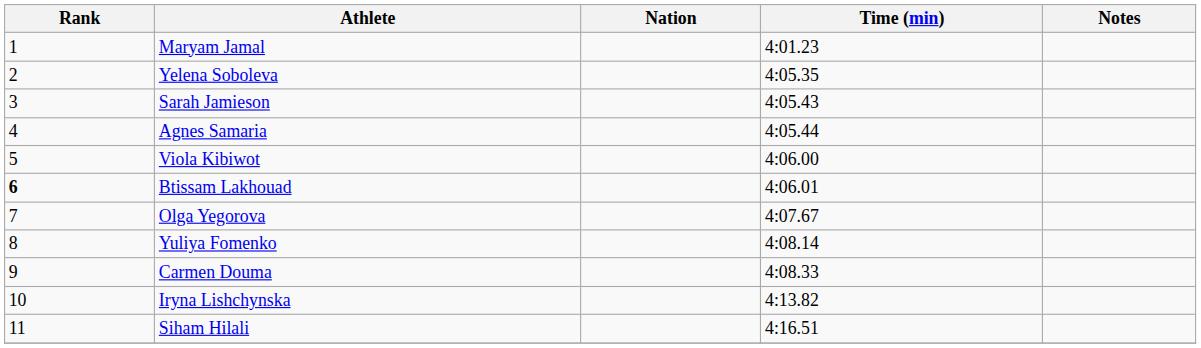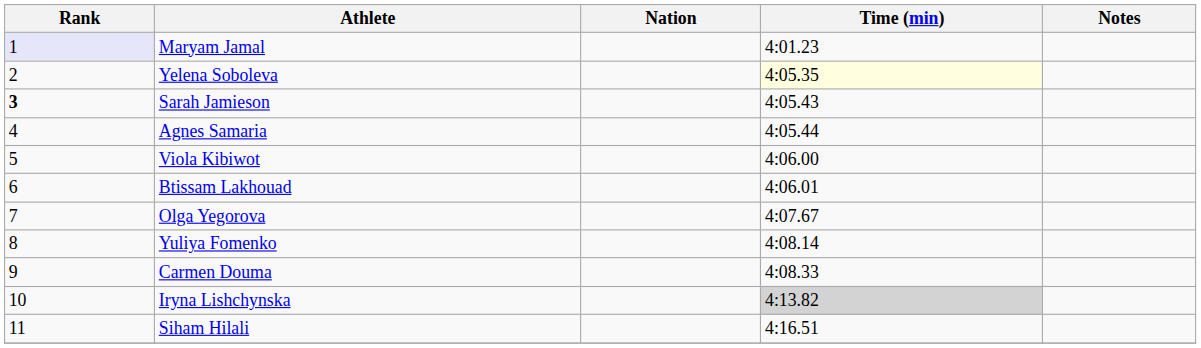Maryam Jamal | Rank: no background -> lavender background
Yelena Soboleva | Time (min): no background -> lightyellow background
Sarah Jamieson | Rank: normal -> bold
Btissam Lakhouad | Rank: bold -> normal
Iryna Lishchynska | Time (min): no background -> lightgrey background
